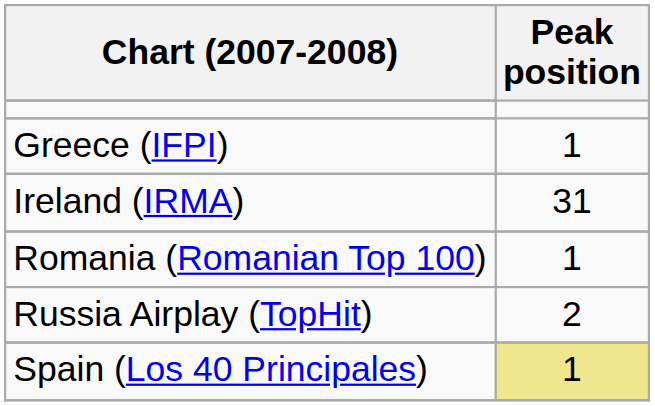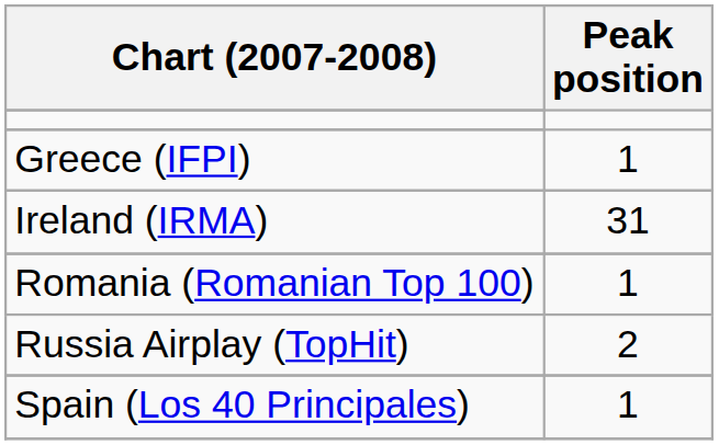row 7 | Peak position: khaki background -> no background
